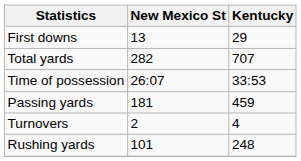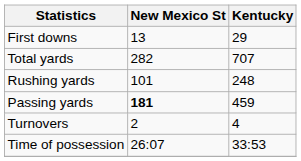rows swapped: Rushing yards <-> Time of possession
Passing yards | New Mexico St: normal -> bold
